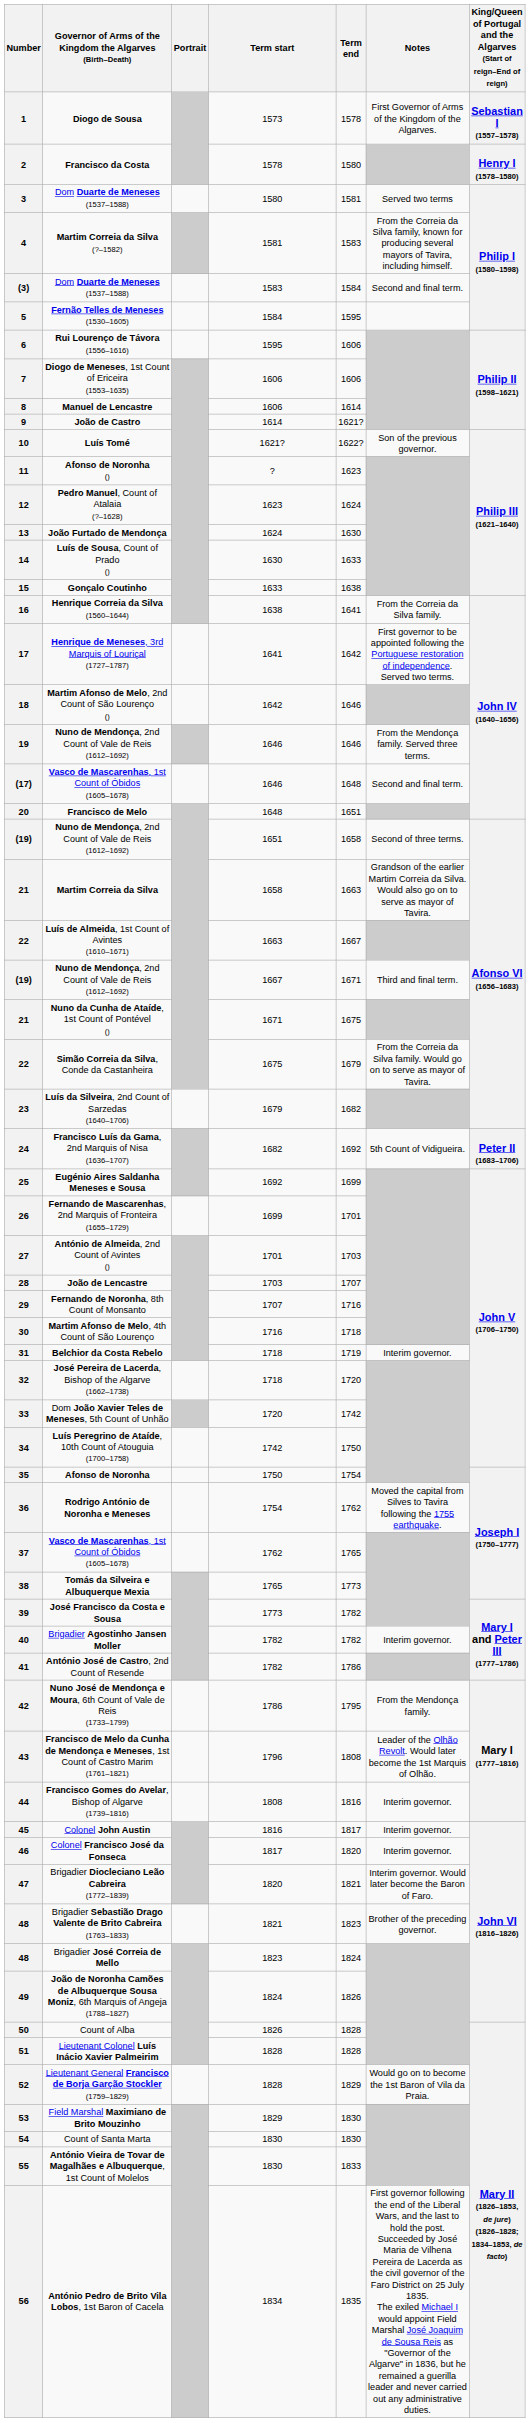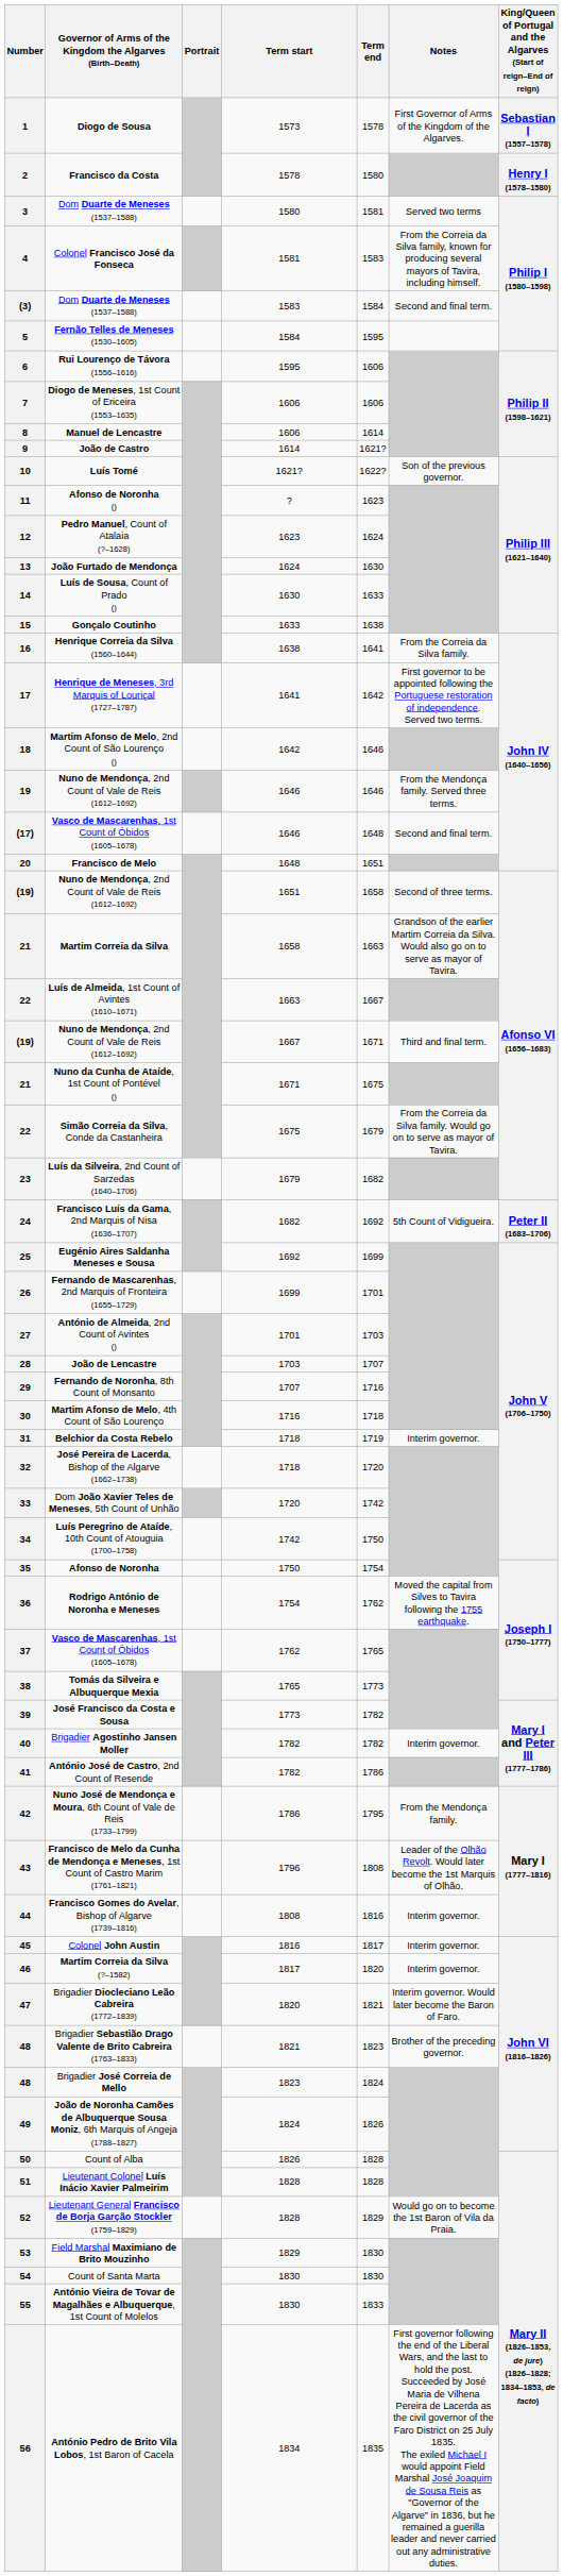4 | Governor of Arms of the Kingdom the Algarves (Birth–Death): Martim Correia da Silva (?–1582) -> Colonel Francisco José da Fonseca
46 | Governor of Arms of the Kingdom the Algarves (Birth–Death): Colonel Francisco José da Fonseca -> Martim Correia da Silva (?–1582)
